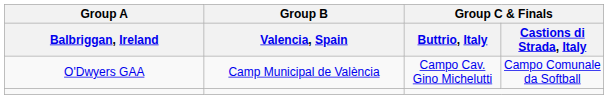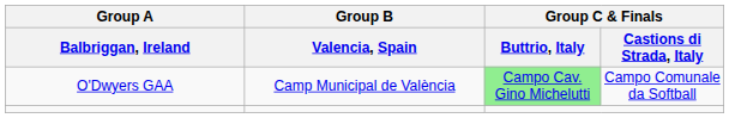O'Dwyers GAA | Group C & Finals / Buttrio, Italy: no background -> lightgreen background
